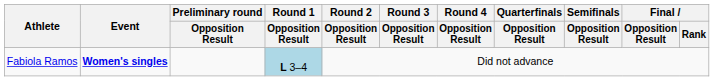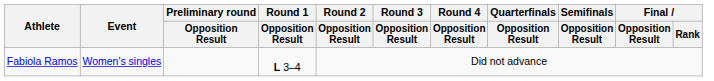Fabiola Ramos | Event: bold -> normal
Fabiola Ramos | Round 1 / Opposition Result: lightblue background -> no background
